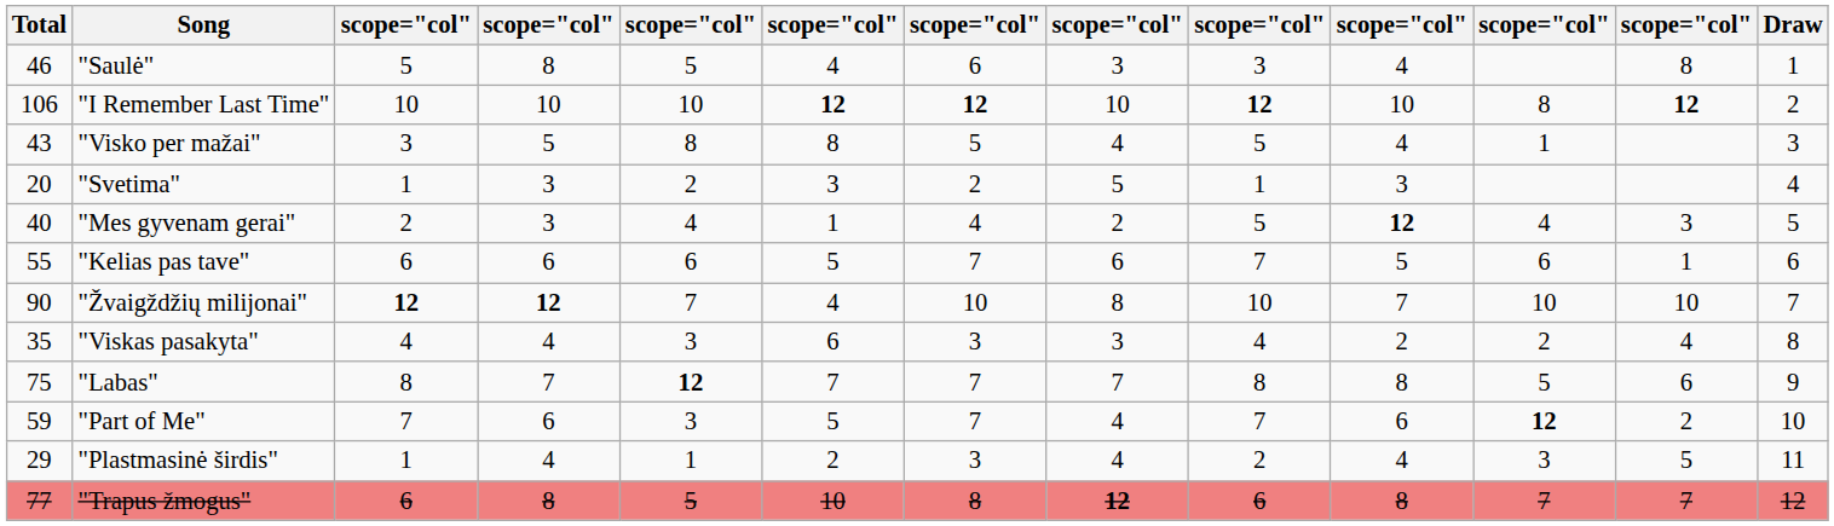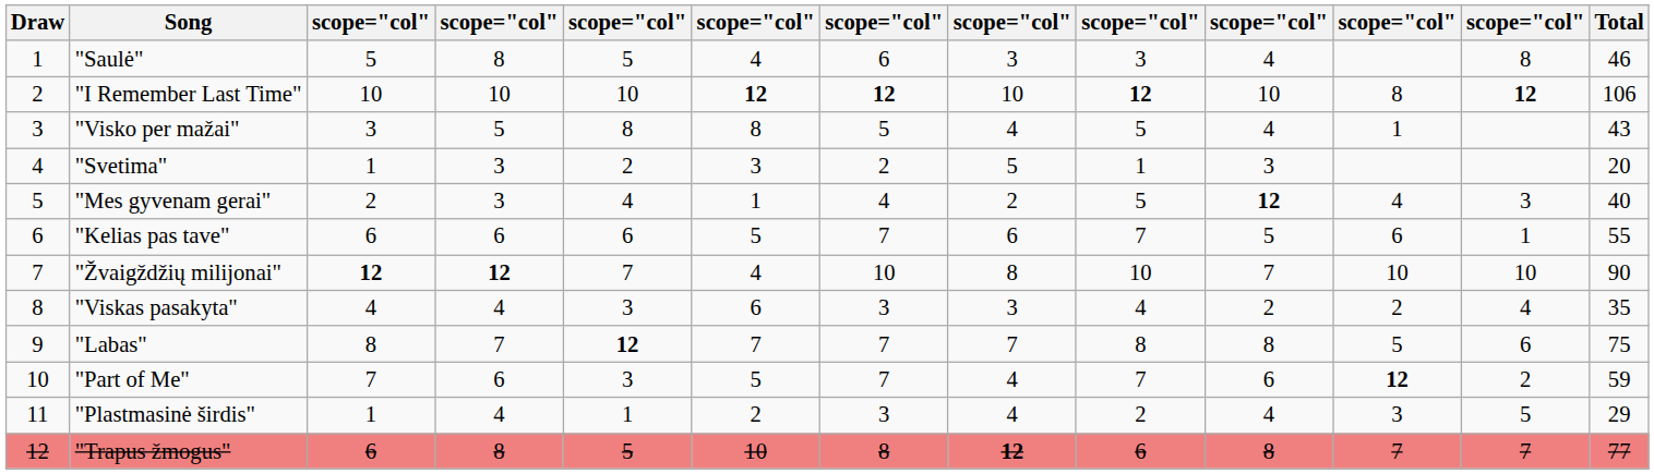columns swapped: Draw <-> Total
